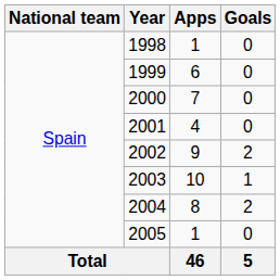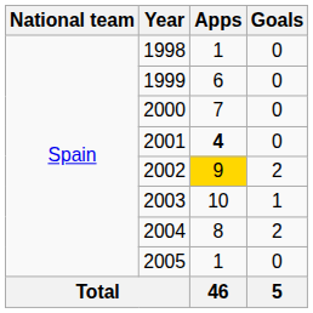2001 | Apps: normal -> bold
2002 | Apps: no background -> gold background
